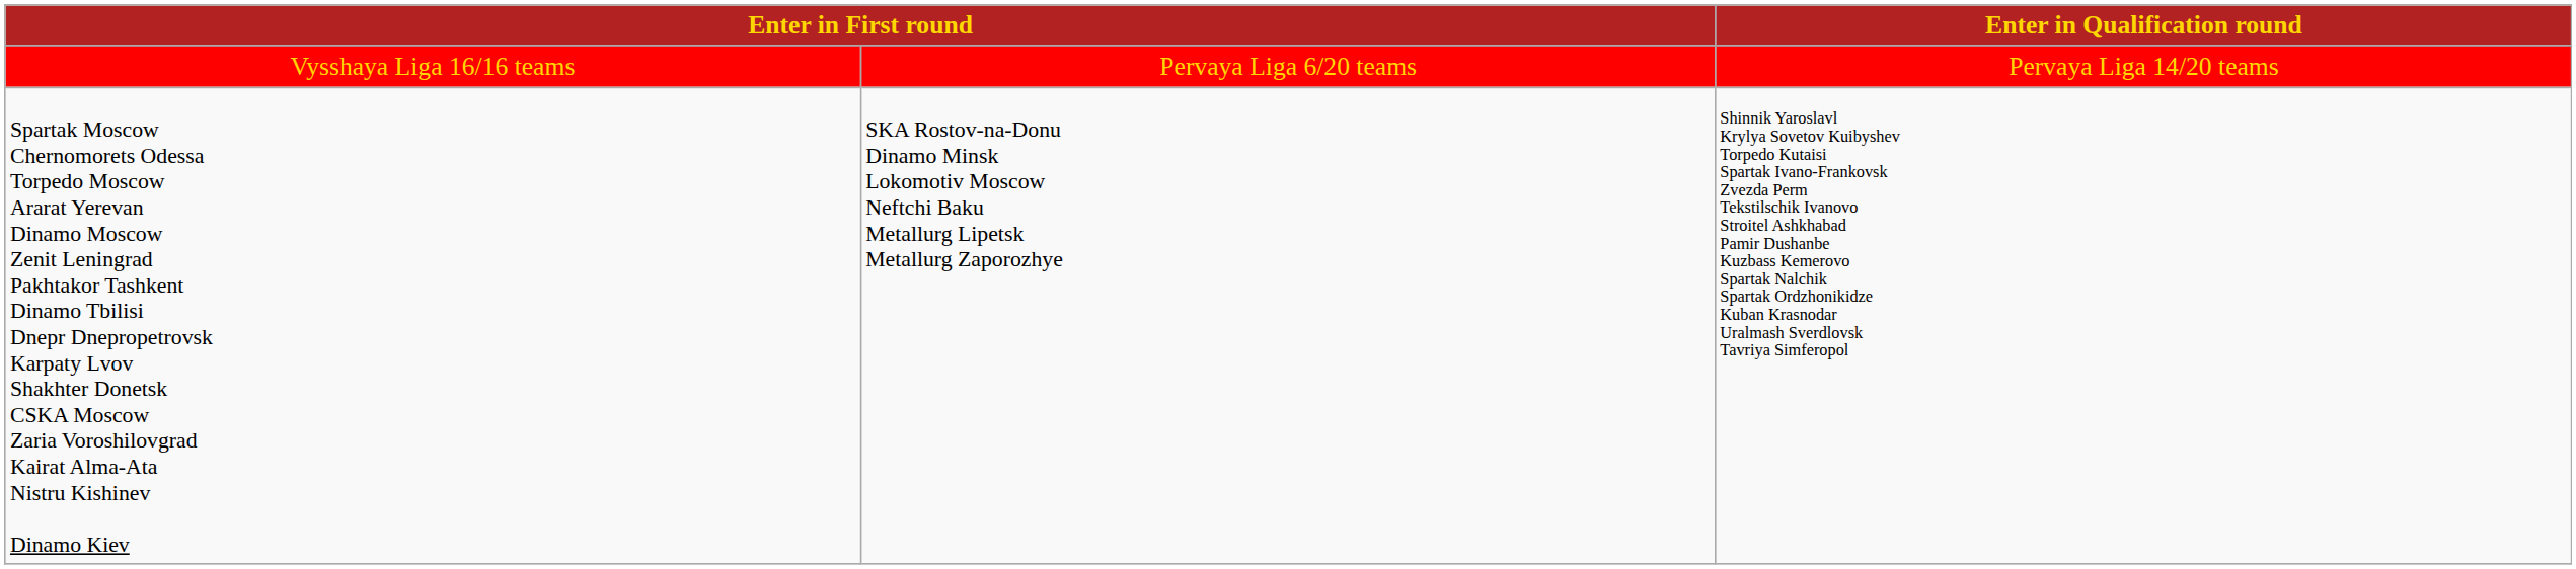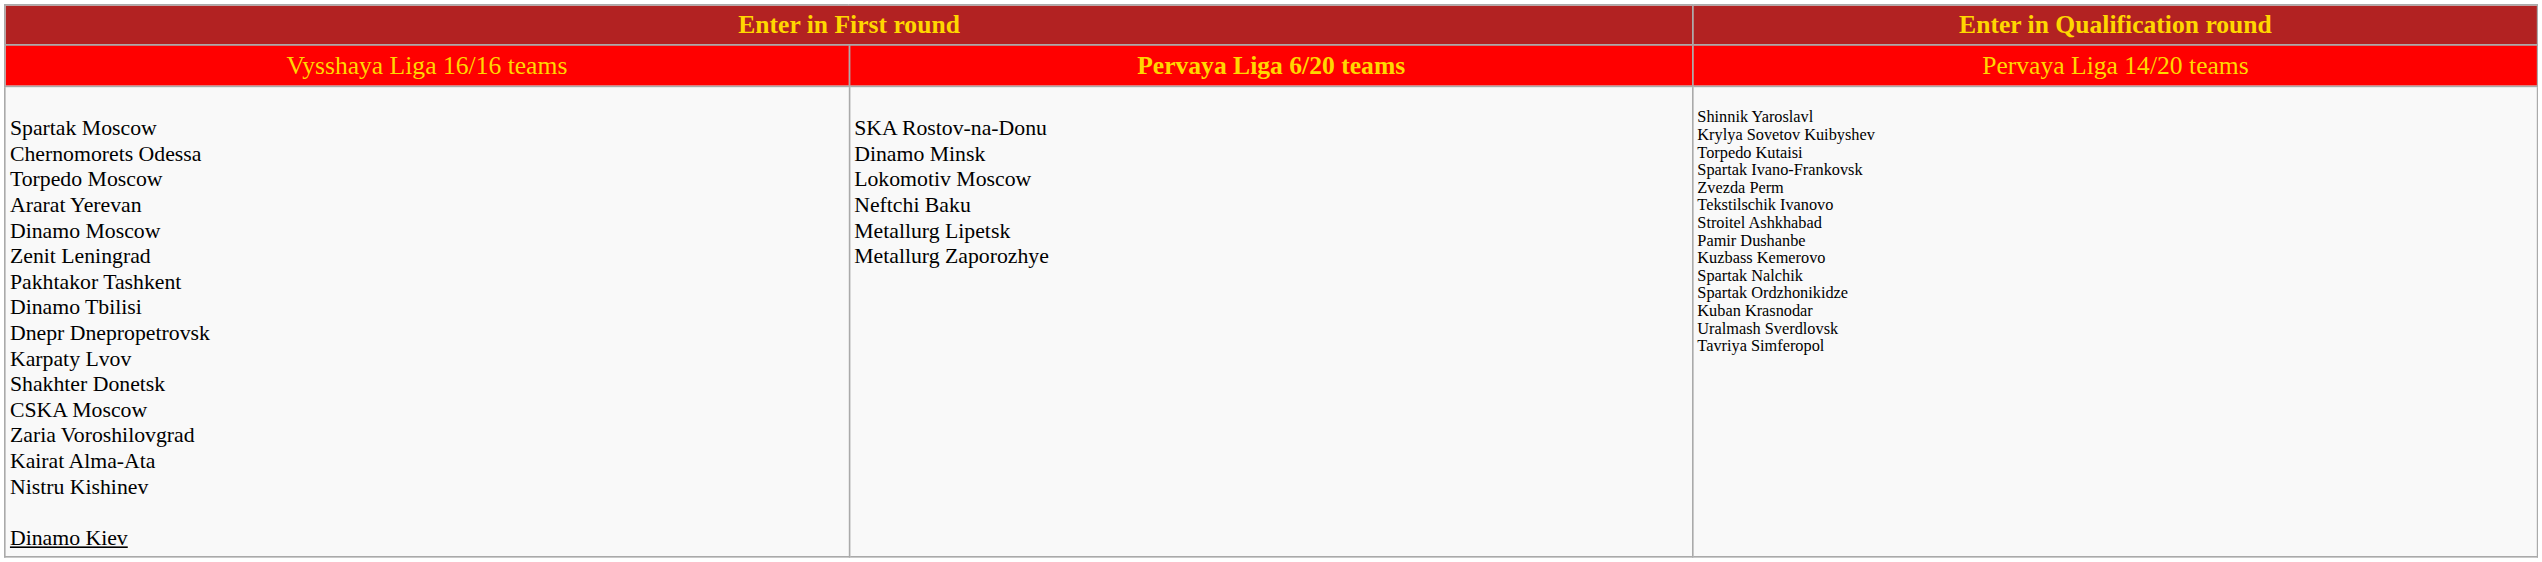Vysshaya Liga 16/16 teams | column 2: normal -> bold
